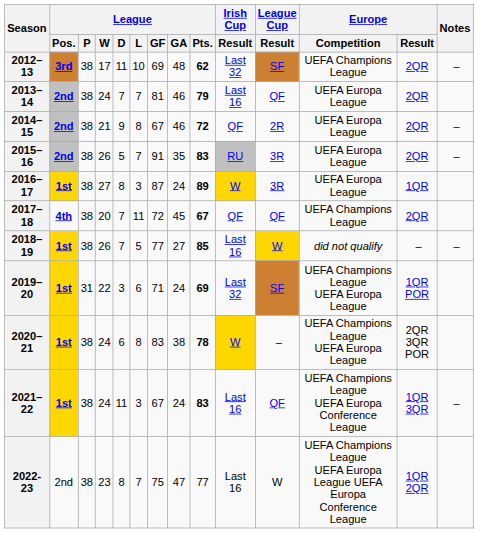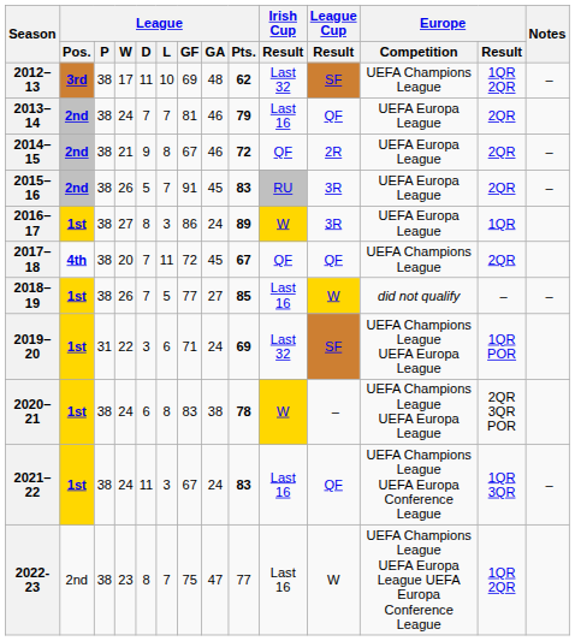2012–13 | Europe / Result: 2QR -> 1QR 2QR
2015–16 | League / GA: 35 -> 45
2016–17 | League / GF: 87 -> 86
